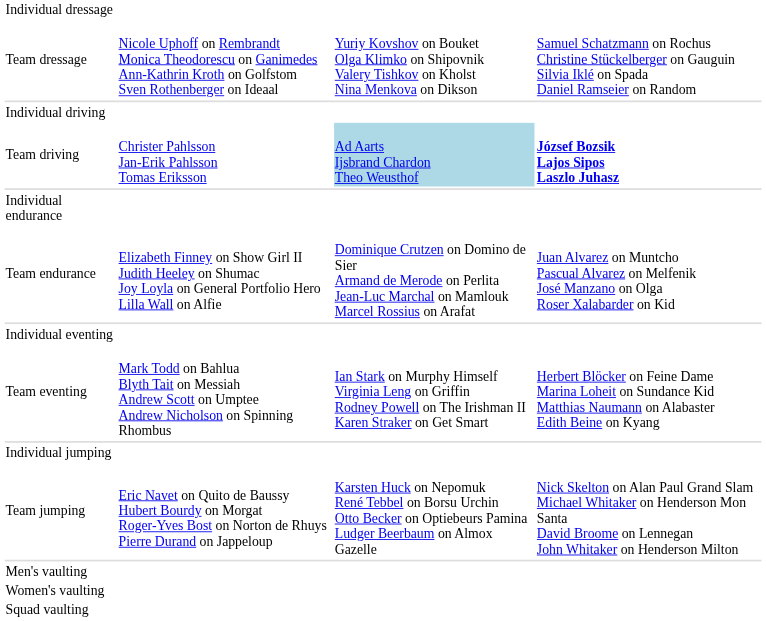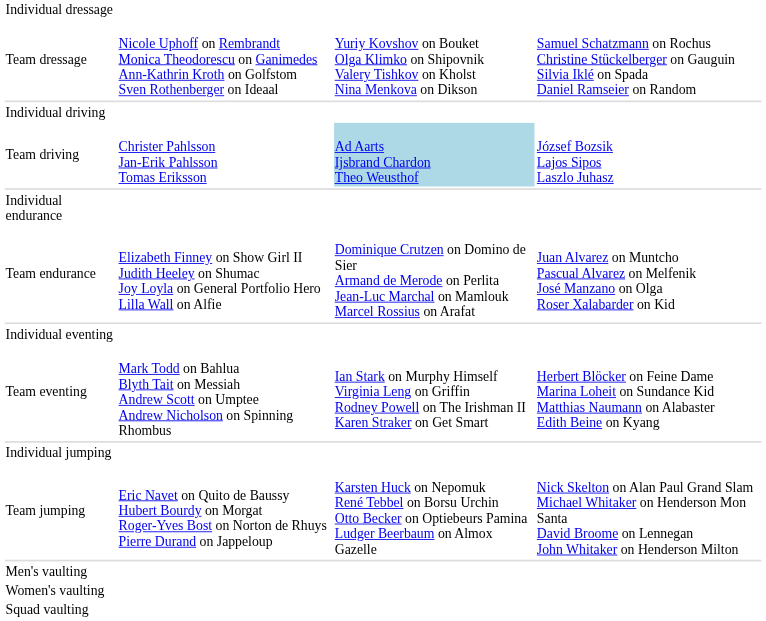Team driving | column 4: bold -> normal
